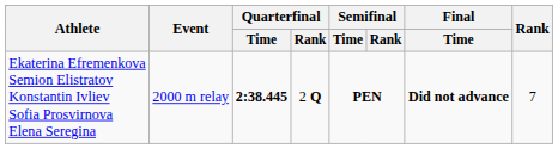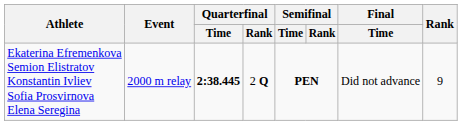row 3 | Final / Time: bold -> normal
row 3 | Rank: 7 -> 9
